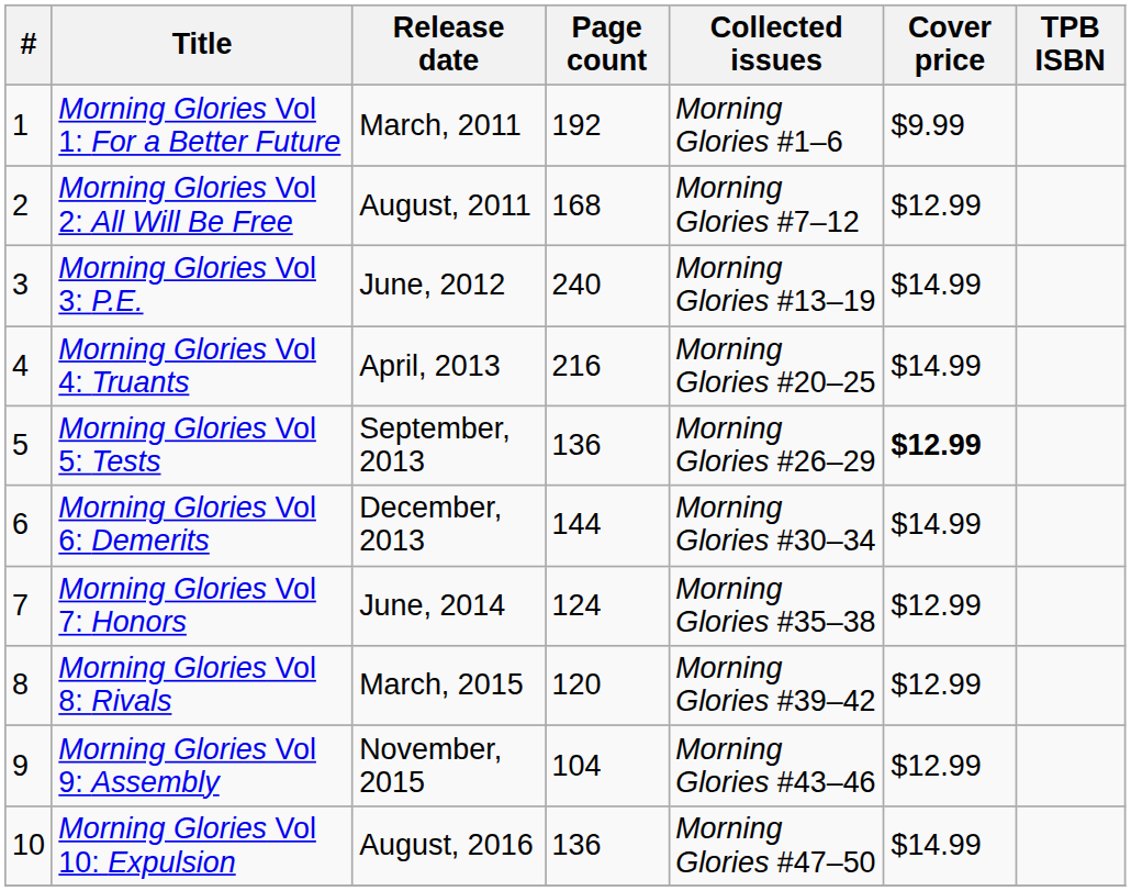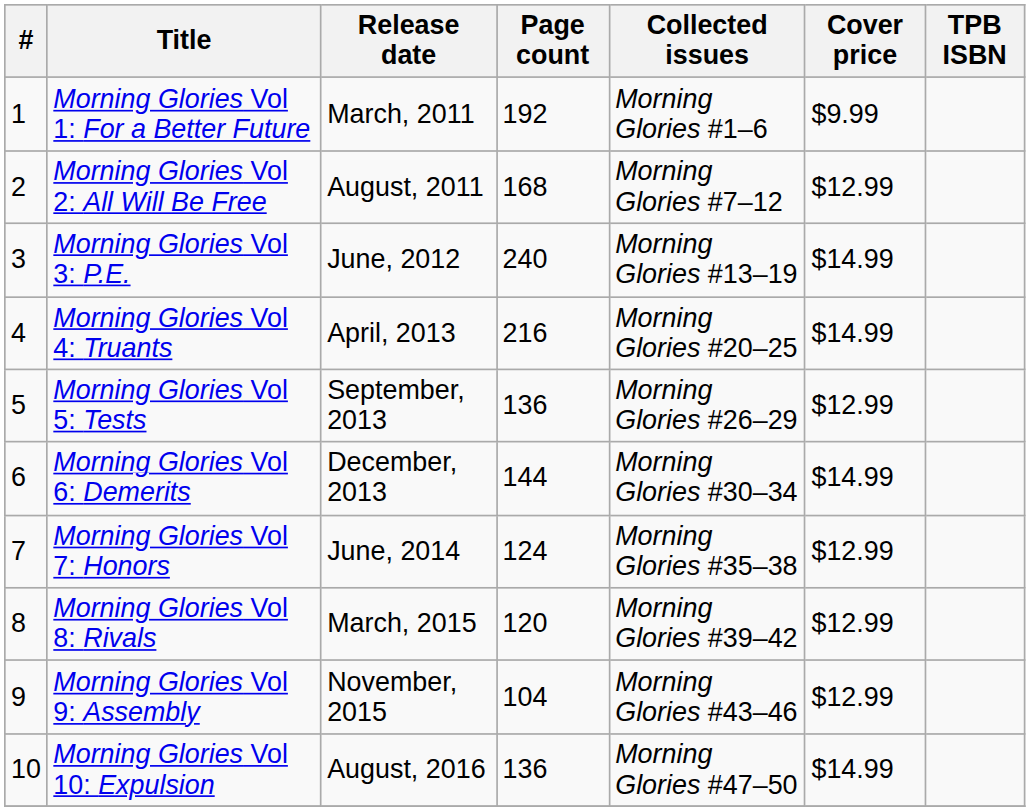Morning Glories Vol 5: Tests | Cover price: bold -> normal
